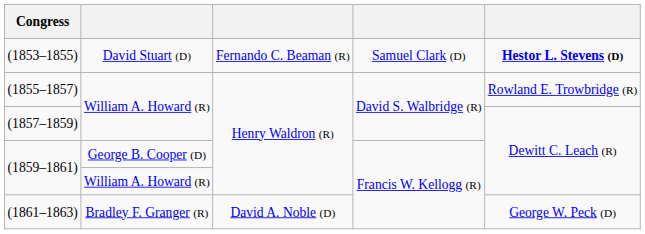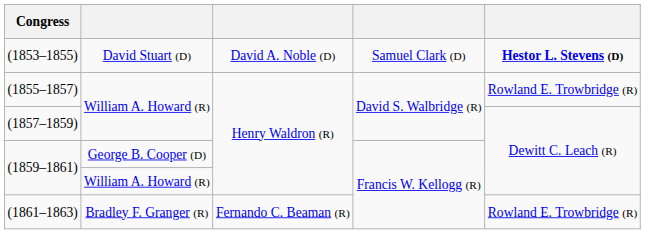(1853–1855) | column 3: Fernando C. Beaman (R) -> David A. Noble (D)
(1861–1863) | column 3: David A. Noble (D) -> Fernando C. Beaman (R)
(1861–1863) | column 5: George W. Peck (D) -> Rowland E. Trowbridge (R)
